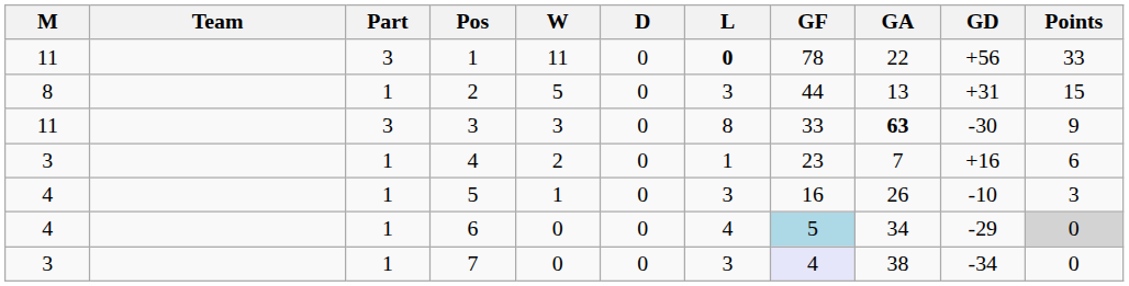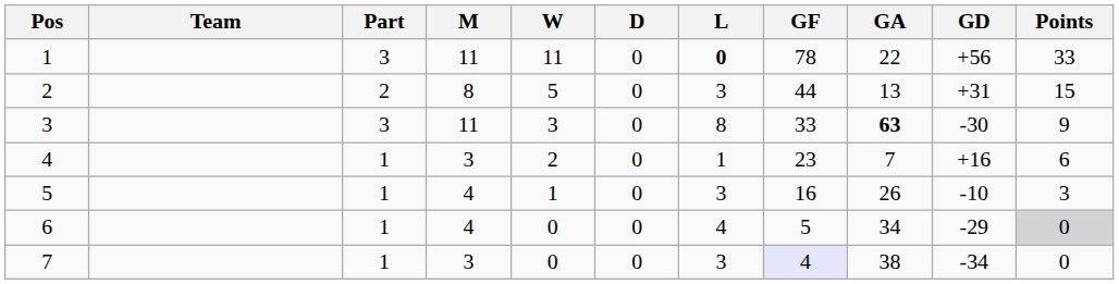columns swapped: Pos <-> M
row 3 | Part: 1 -> 2
row 7 | GF: lightblue background -> no background
